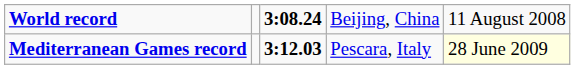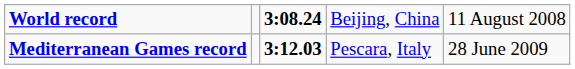Mediterranean Games record | column 5: lightyellow background -> no background
